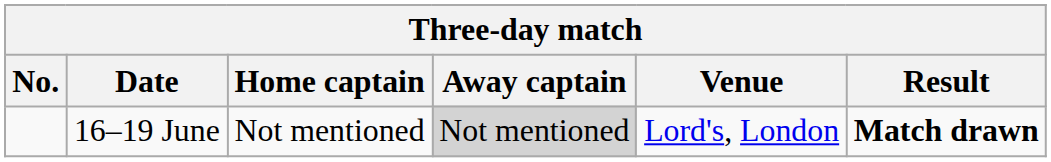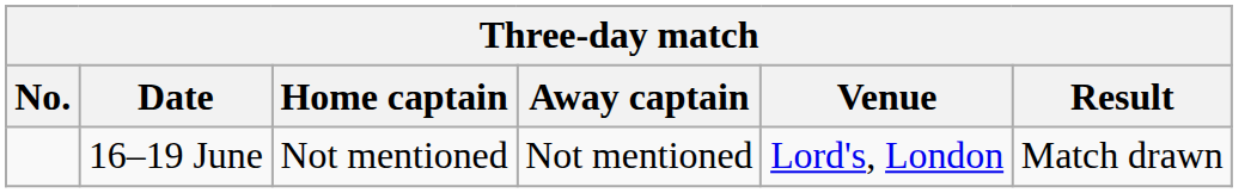16–19 June | Away captain: lightgrey background -> no background
16–19 June | Result: bold -> normal
